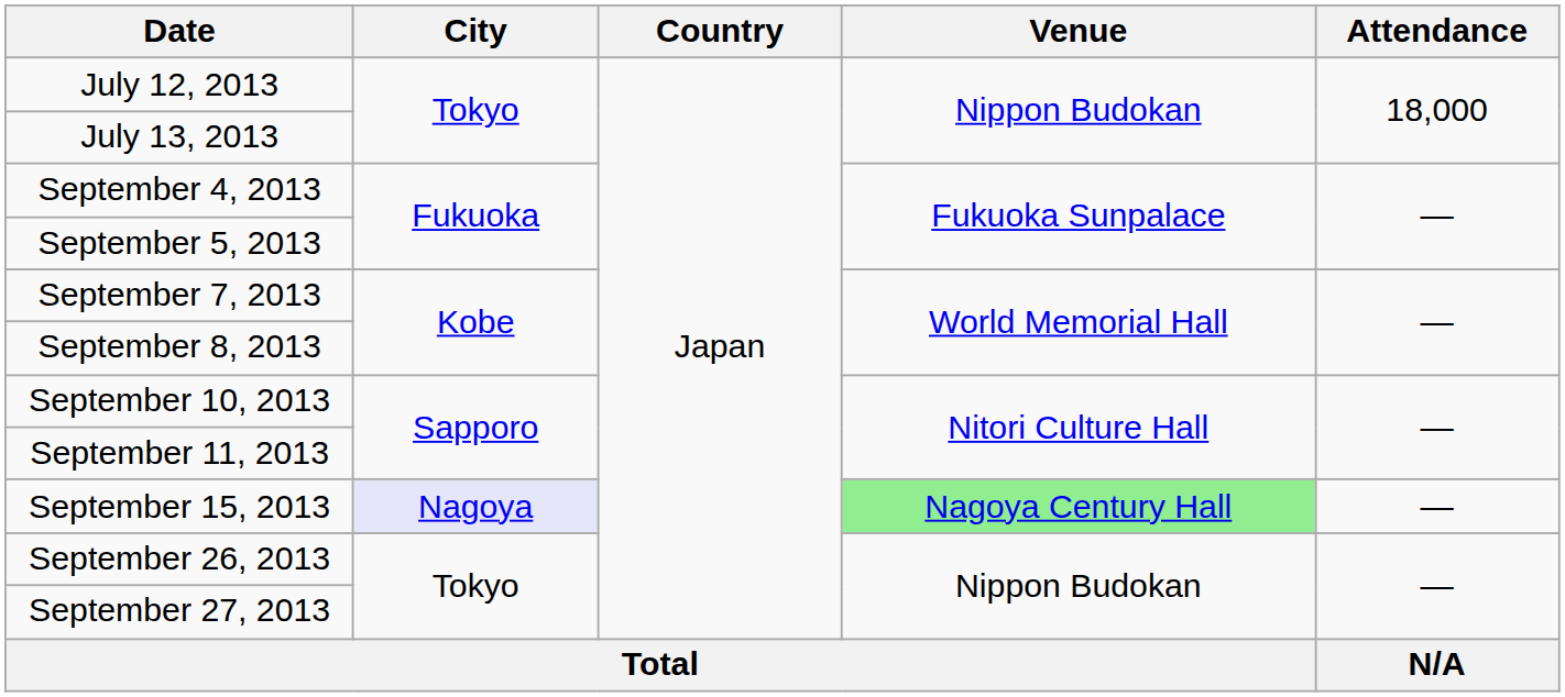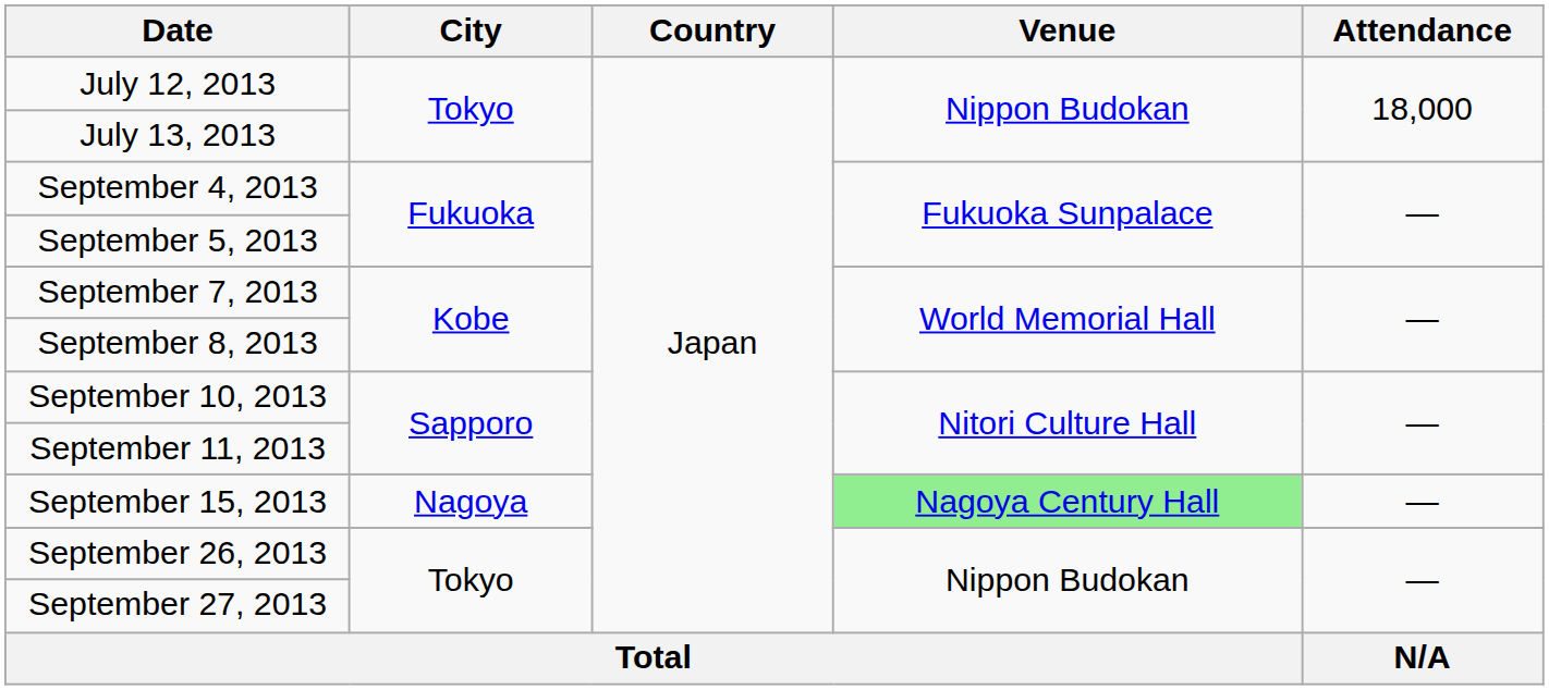September 15, 2013 | City: lavender background -> no background
